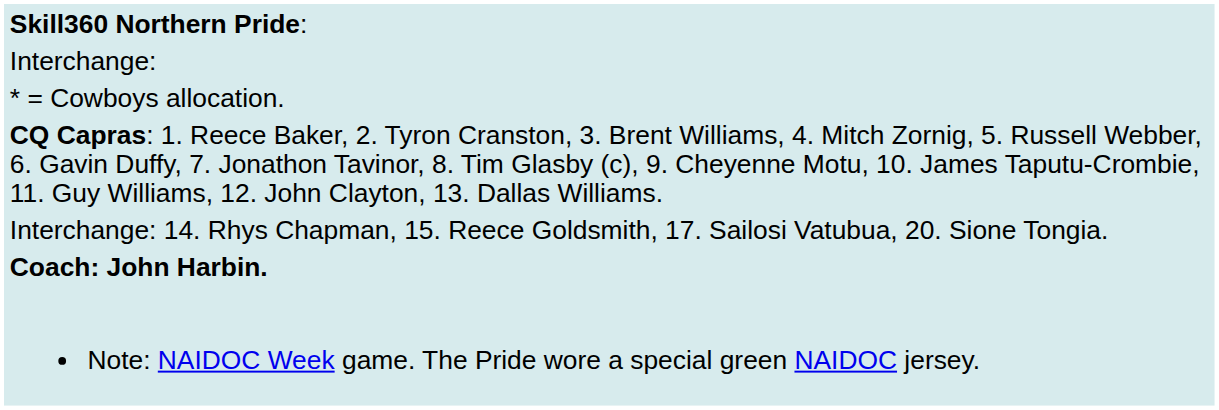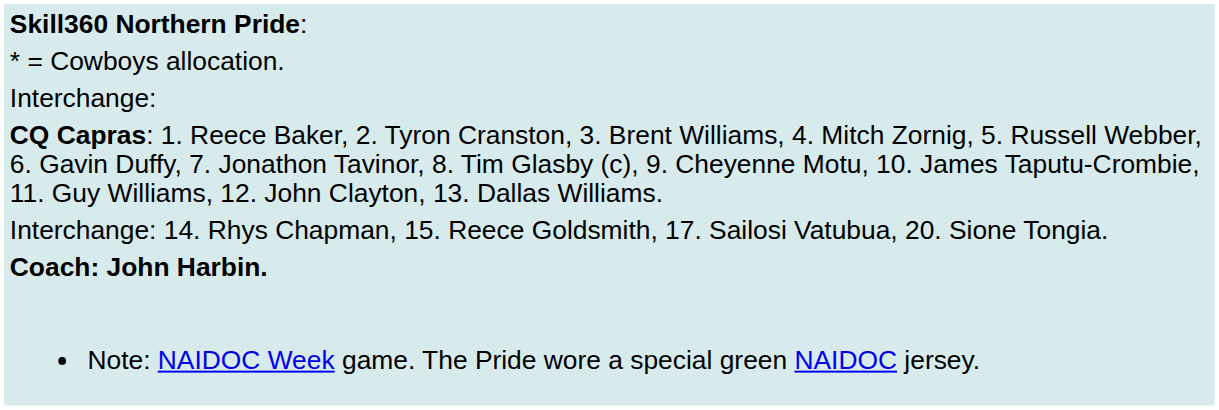row 2 | column 1: Interchange: -> * = Cowboys allocation.
row 3 | column 1: * = Cowboys allocation. -> Interchange:
